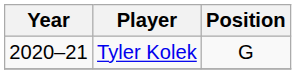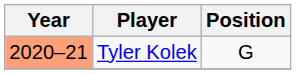Tyler Kolek | Year: no background -> lightsalmon background
